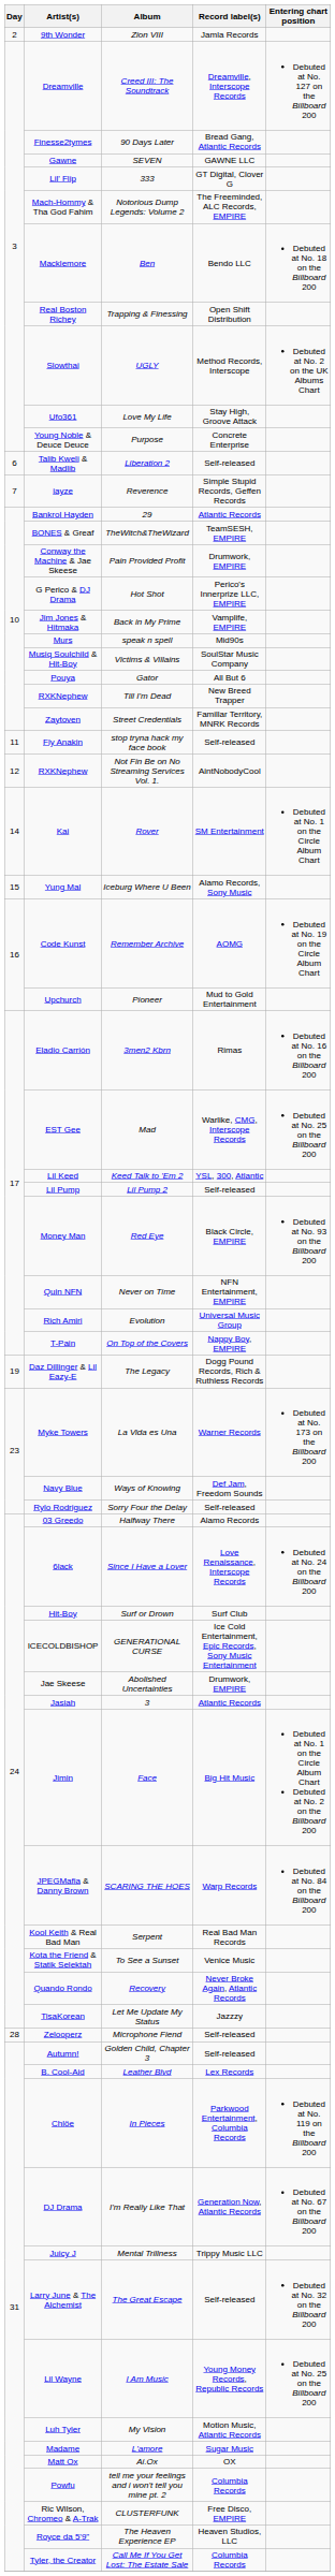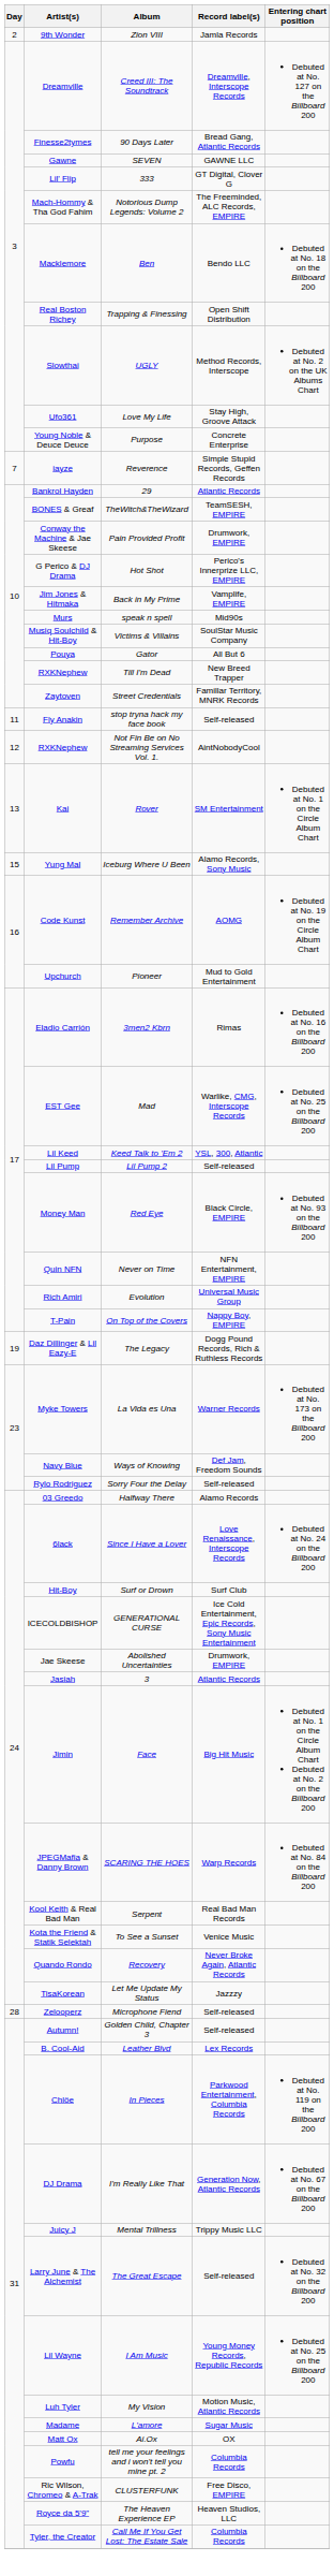- row: 6 | Talib Kweli & Madlib | Liberation 2 | Self-released
Rover | Day: 14 -> 13
